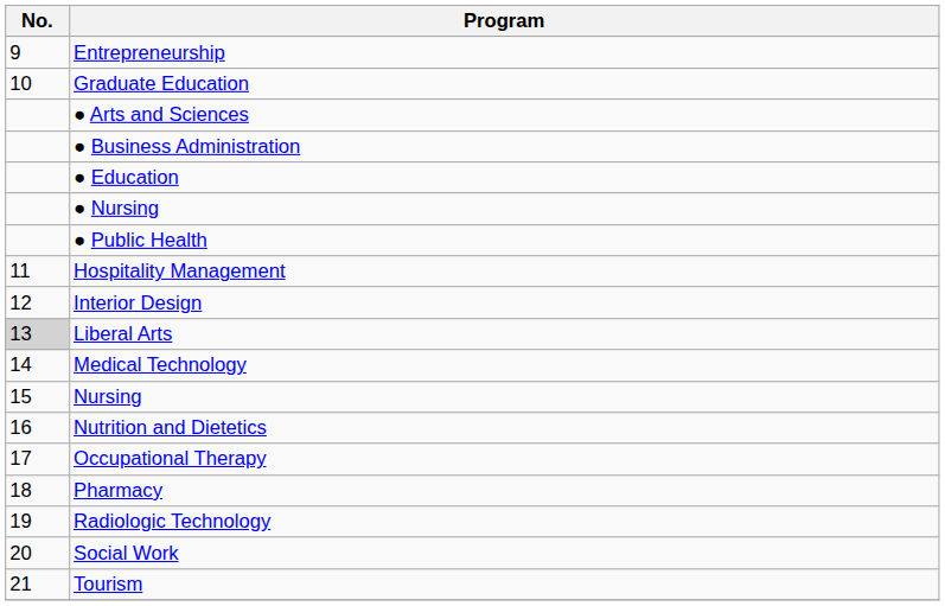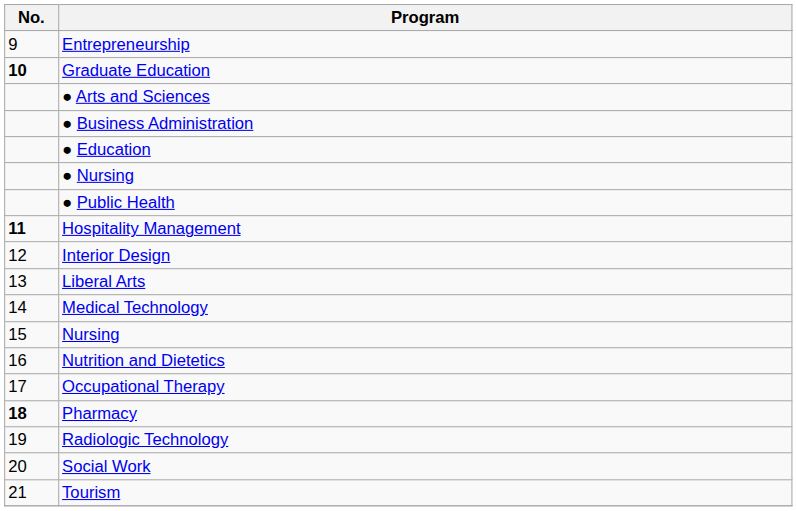Graduate Education | No.: normal -> bold
Hospitality Management | No.: normal -> bold
Liberal Arts | No.: lightgrey background -> no background
Pharmacy | No.: normal -> bold
